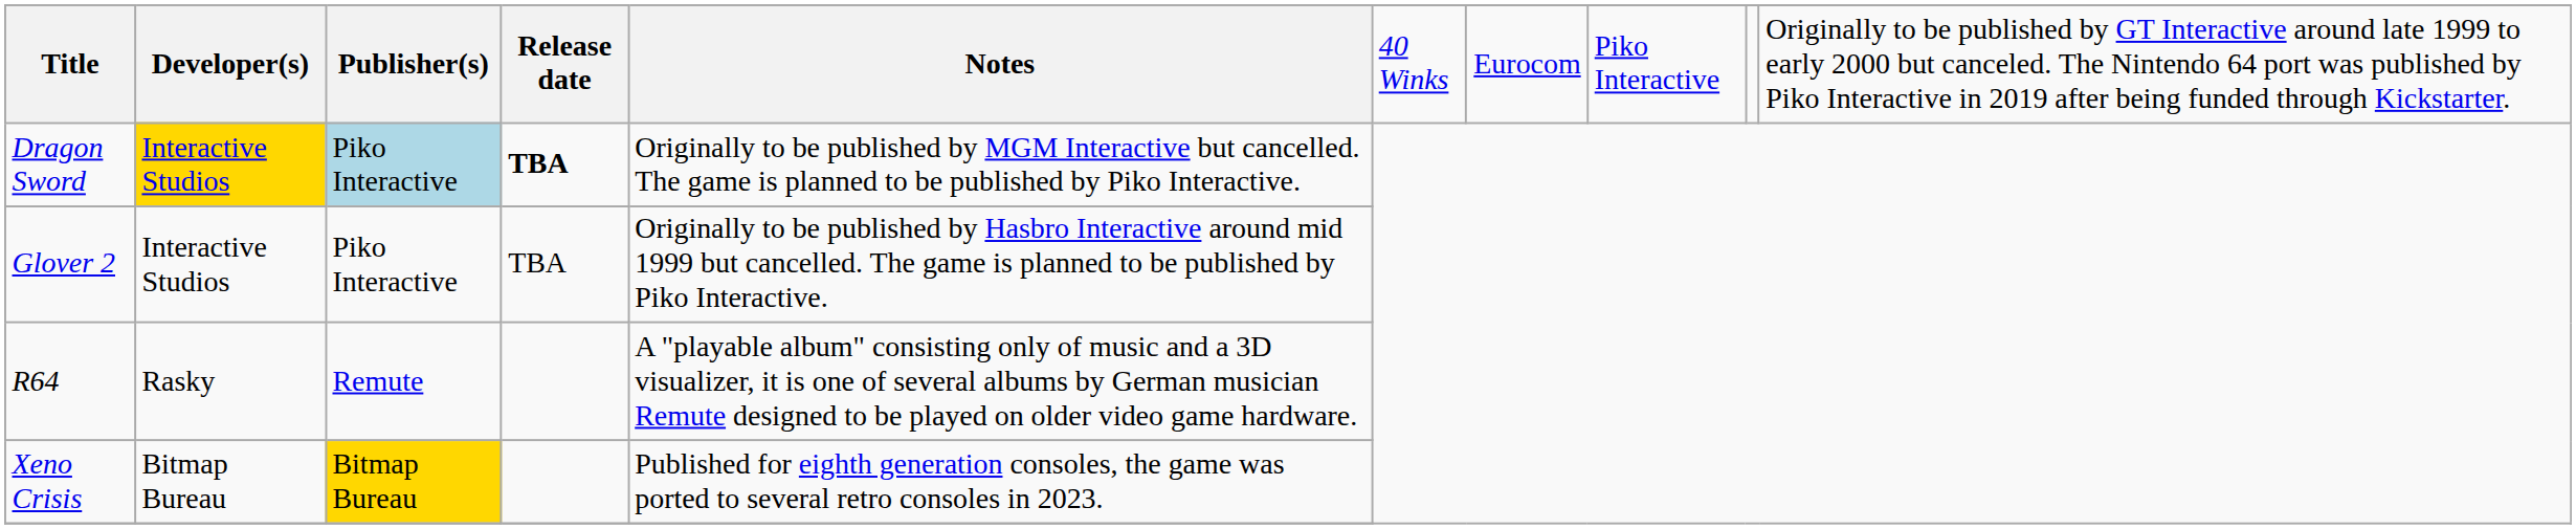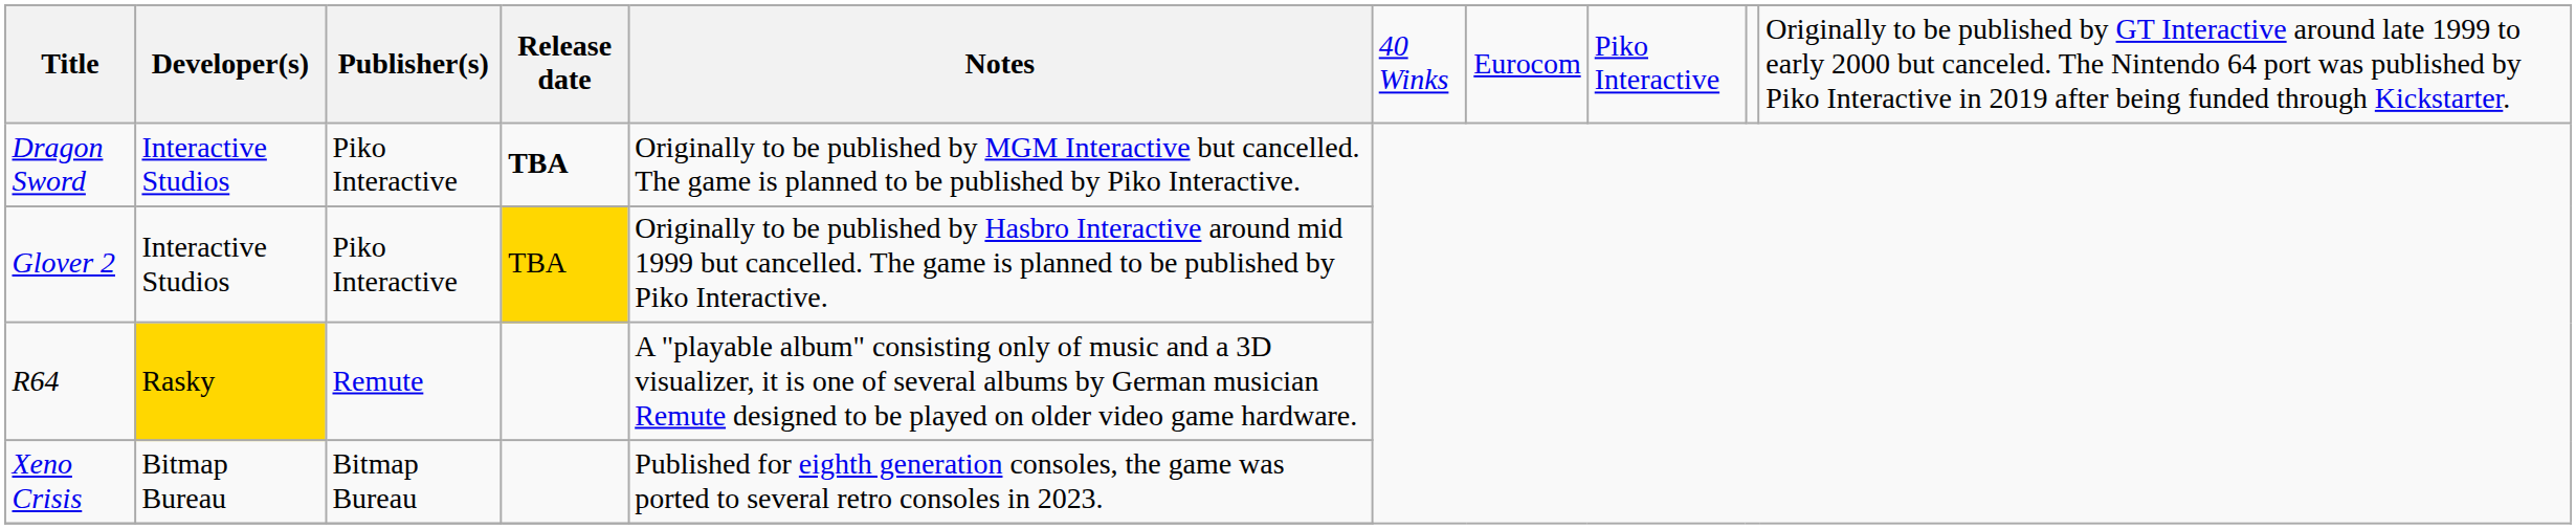Dragon Sword | Developer(s): gold background -> no background
Dragon Sword | Publisher(s): lightblue background -> no background
Glover 2 | Release date: no background -> gold background
R64 | Developer(s): no background -> gold background
Xeno Crisis | Publisher(s): gold background -> no background
